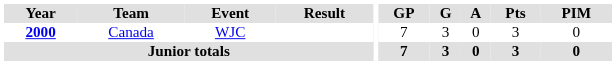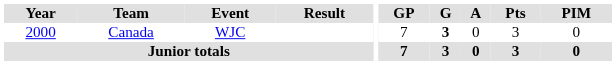Canada | Year: bold -> normal
Canada | G: normal -> bold
